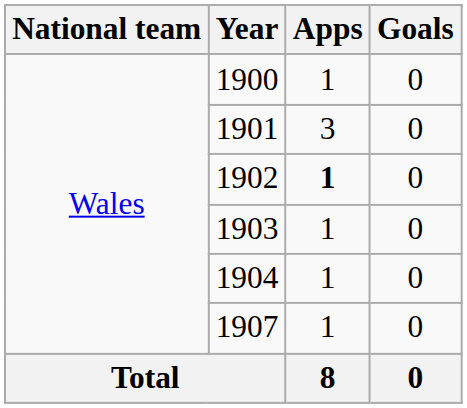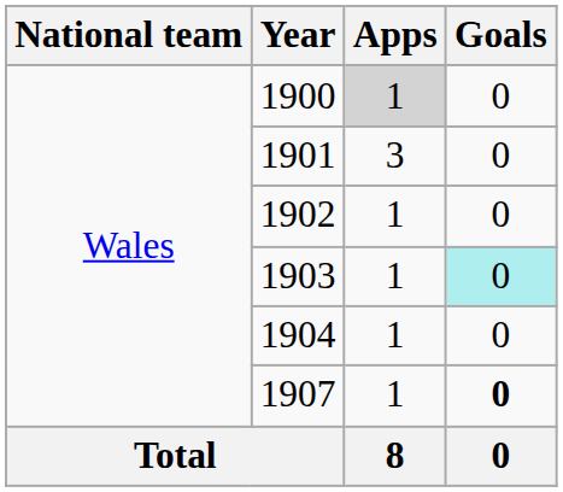1900 | Apps: no background -> lightgrey background
1902 | Apps: bold -> normal
1903 | Goals: no background -> paleturquoise background
1907 | Goals: normal -> bold
